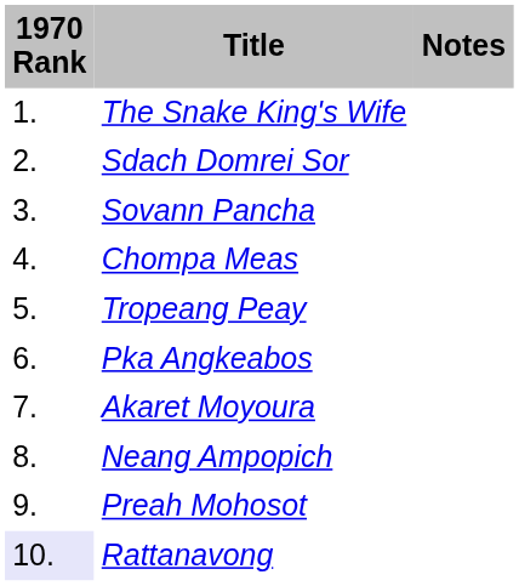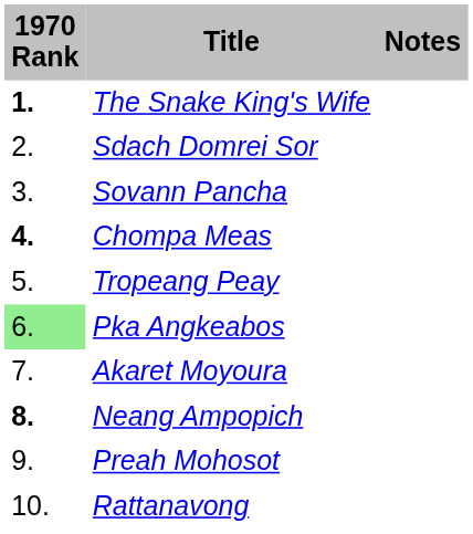The Snake King's Wife | column 1: normal -> bold
Chompa Meas | column 1: normal -> bold
Pka Angkeabos | column 1: no background -> lightgreen background
Neang Ampopich | column 1: normal -> bold
Rattanavong | column 1: lavender background -> no background
